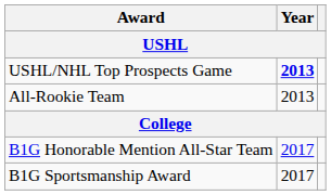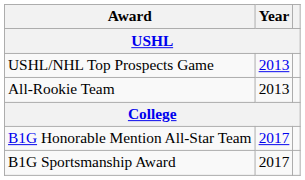USHL/NHL Top Prospects Game | Year: bold -> normal
